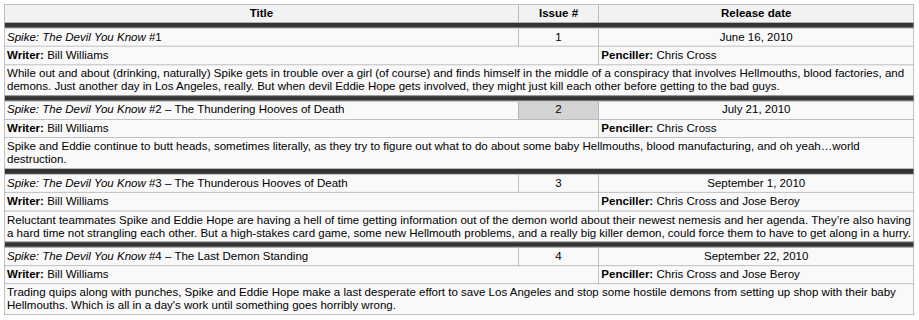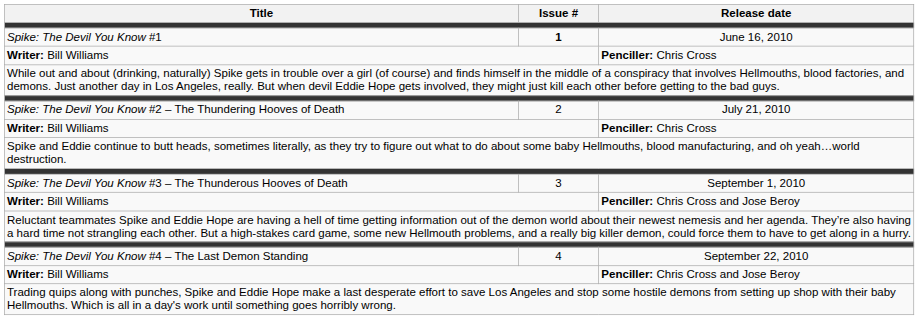June 16, 2010 | Issue #: normal -> bold
July 21, 2010 | Issue #: lightgrey background -> no background
